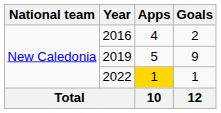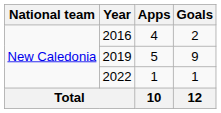2022 | Apps: gold background -> no background
